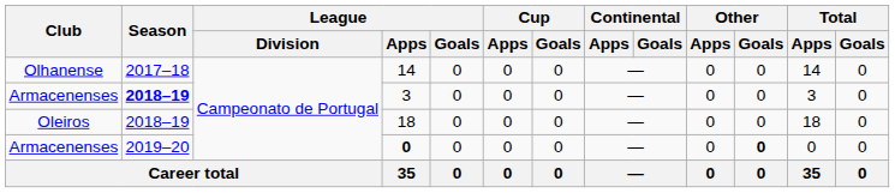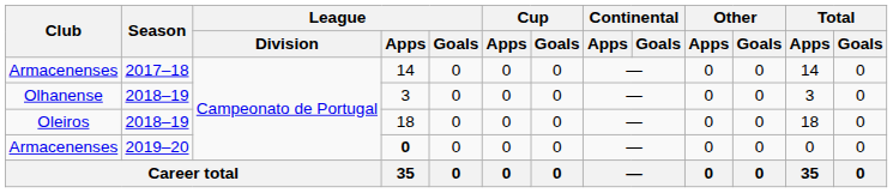row 3 | Club: Olhanense -> Armacenenses
row 4 | Club: Armacenenses -> Olhanense
row 4 | Season: bold -> normal
row 6 | Other / Goals: bold -> normal
